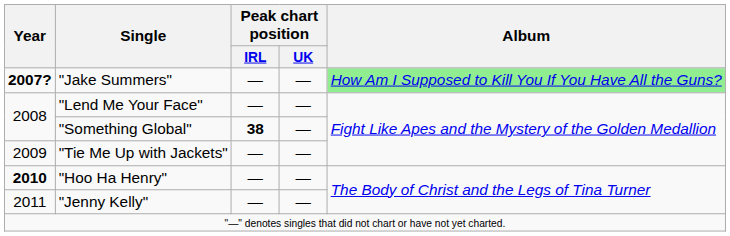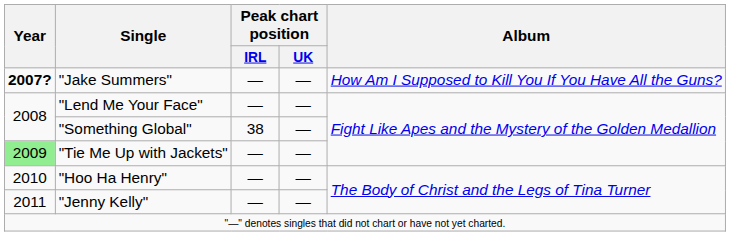"Jake Summers" | Album: lightgreen background -> no background
"Something Global" | Peak chart position / IRL: bold -> normal
"Tie Me Up with Jackets" | Year: no background -> lightgreen background
"Hoo Ha Henry" | Year: bold -> normal
